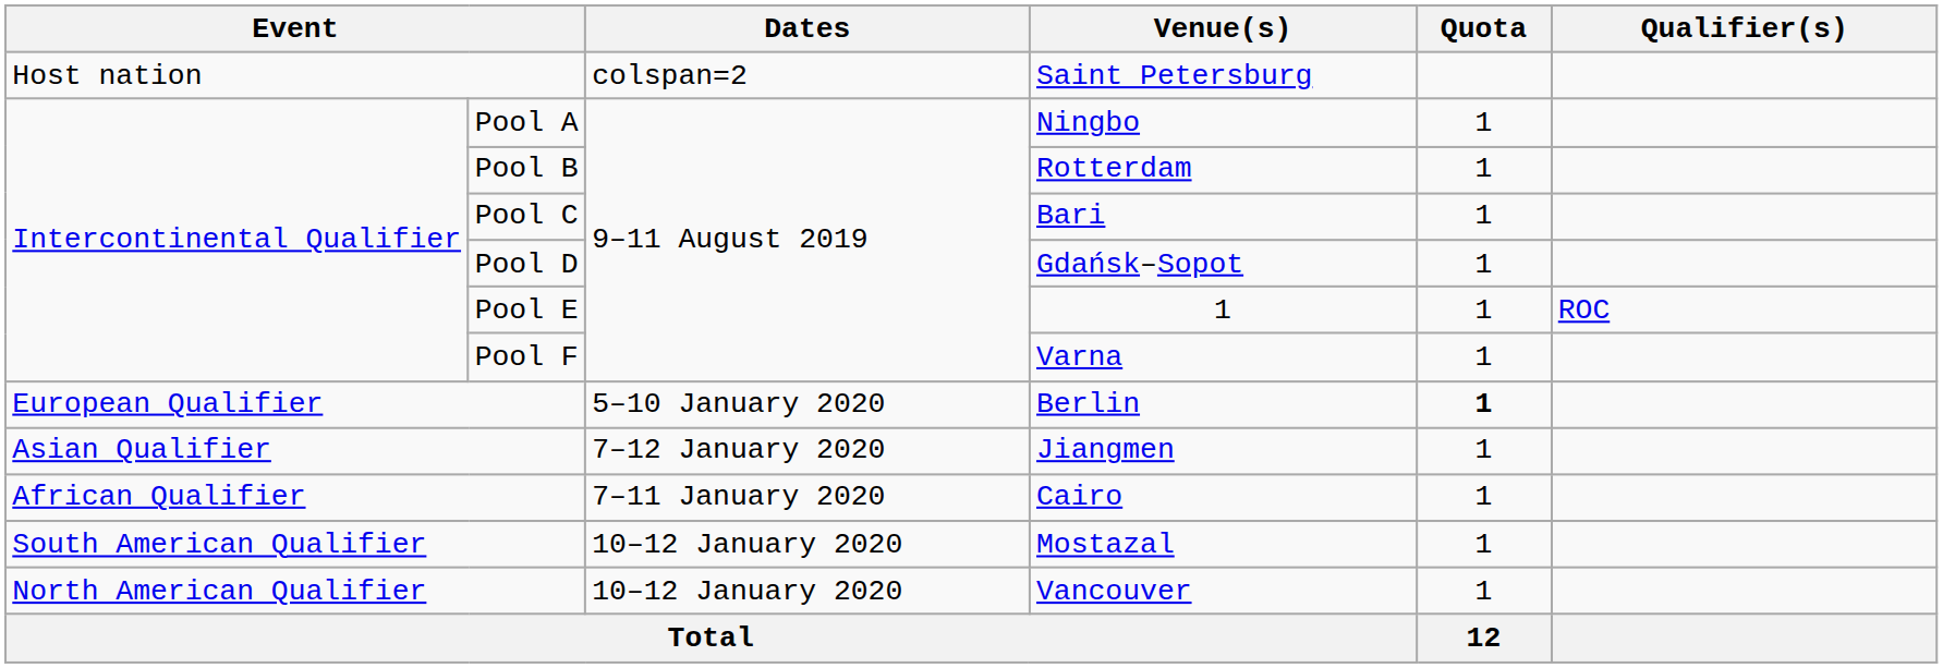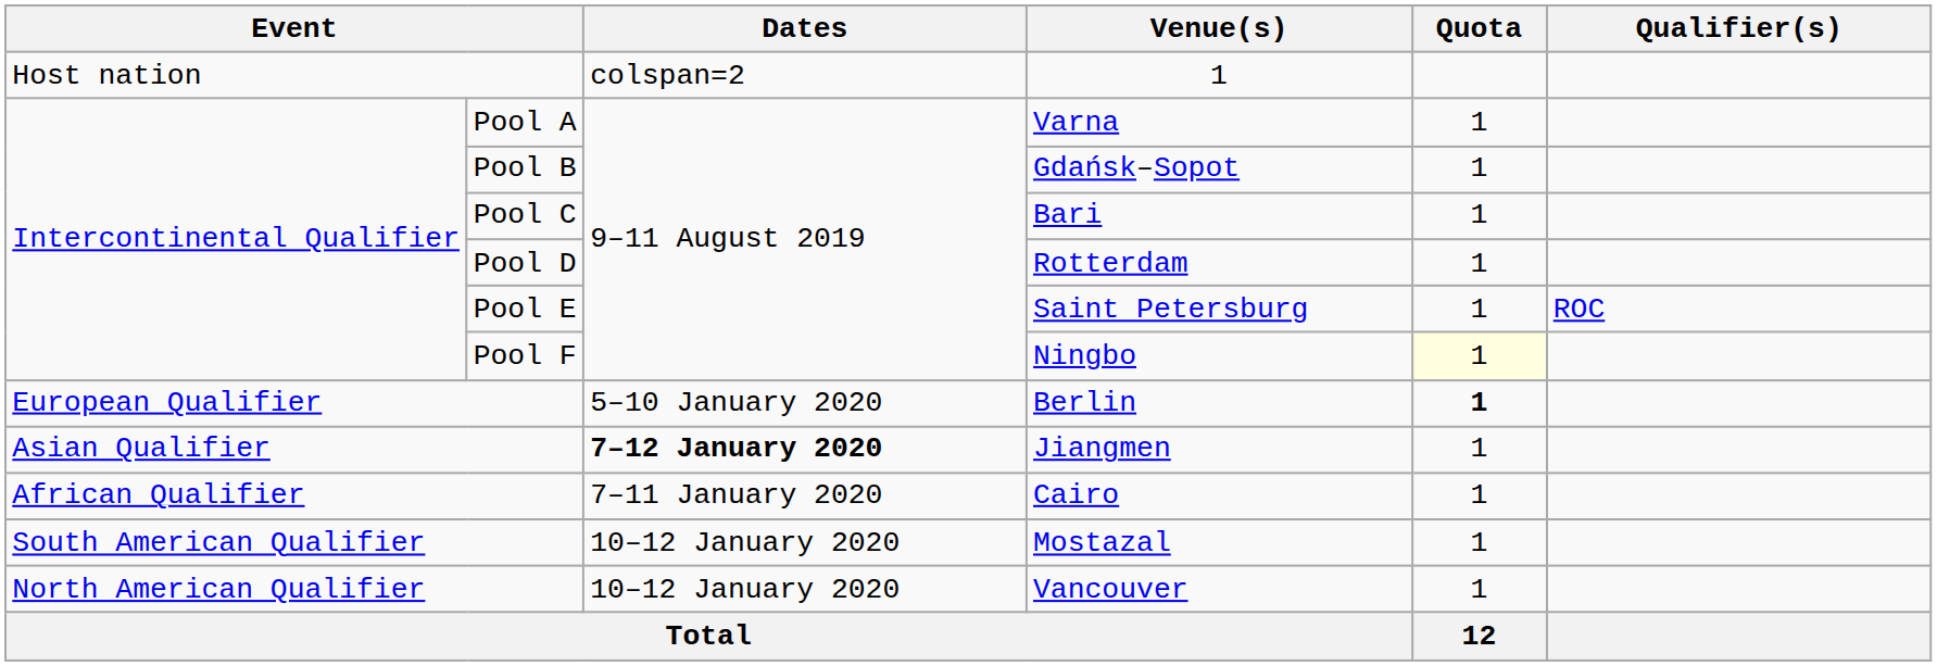Host nation | Venue(s): Saint Petersburg -> 1
Pool A | Venue(s): Ningbo -> Varna
Pool B | Venue(s): Rotterdam -> Gdańsk–Sopot
Pool D | Venue(s): Gdańsk–Sopot -> Rotterdam
Pool E | Venue(s): 1 -> Saint Petersburg
Pool F | Venue(s): Varna -> Ningbo
Pool F | Quota: no background -> lightyellow background
Asian Qualifier | Dates: normal -> bold
